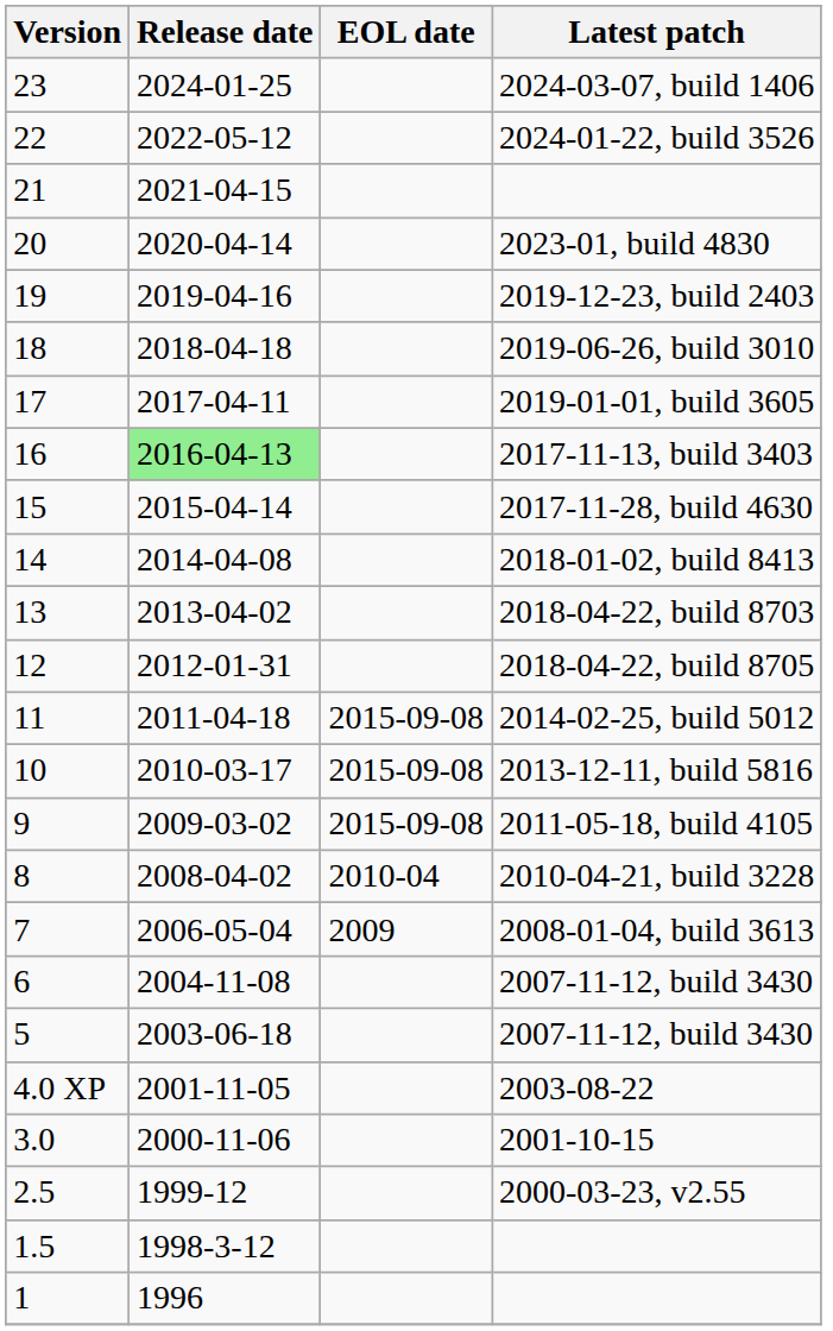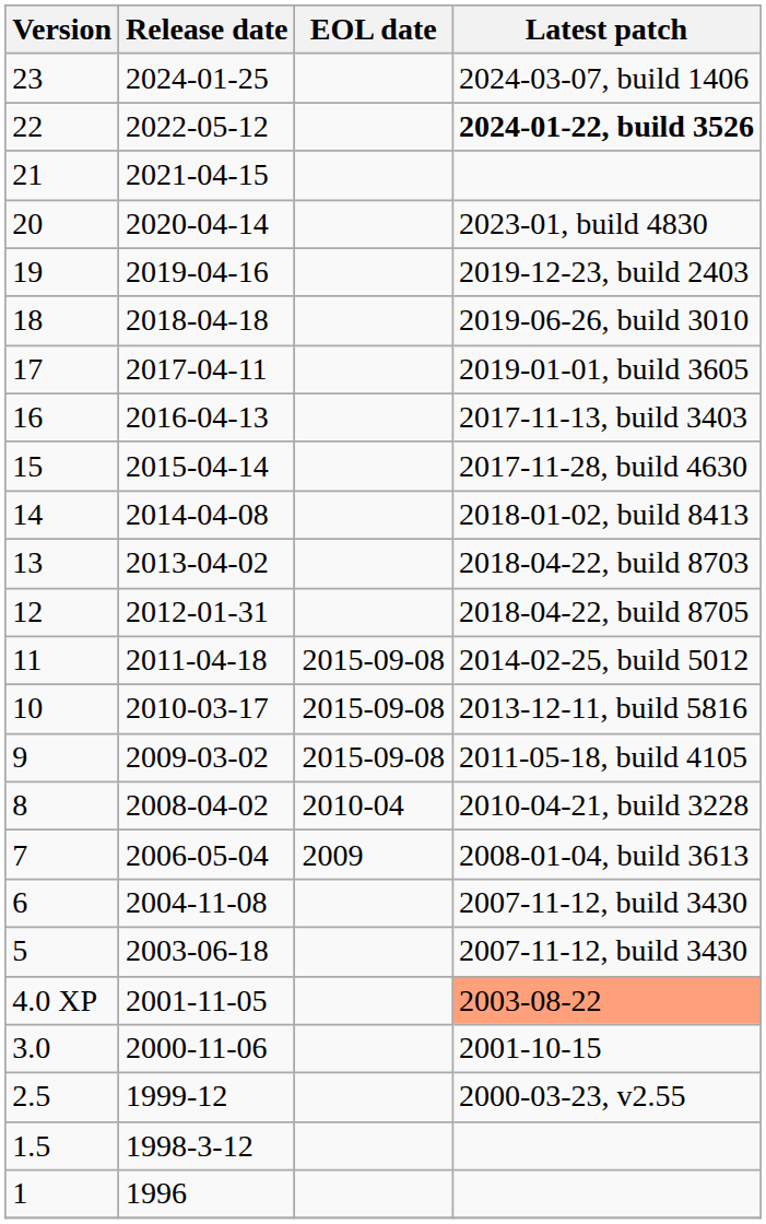22 | Latest patch: normal -> bold
16 | Release date: lightgreen background -> no background
4.0 XP | Latest patch: no background -> lightsalmon background
